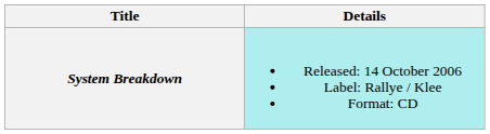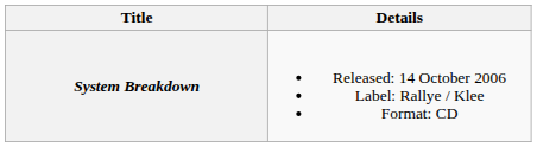System Breakdown | Details: paleturquoise background -> no background
